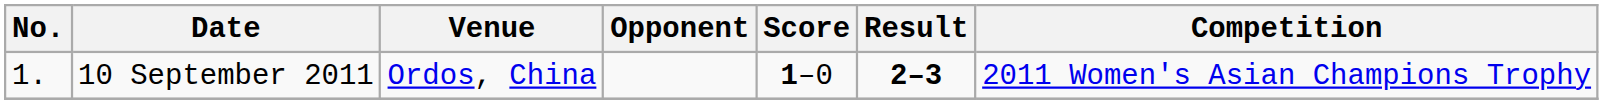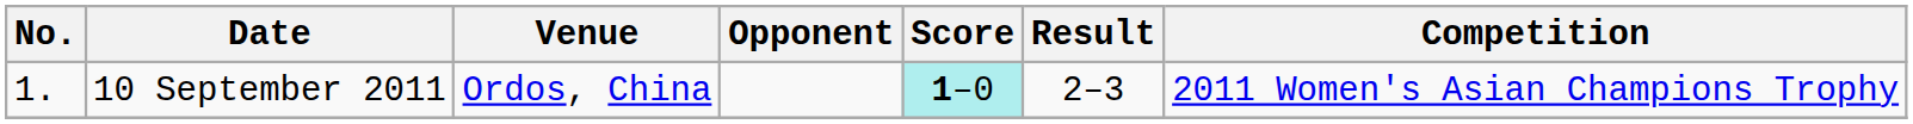10 September 2011 | Score: no background -> paleturquoise background
10 September 2011 | Result: bold -> normal
